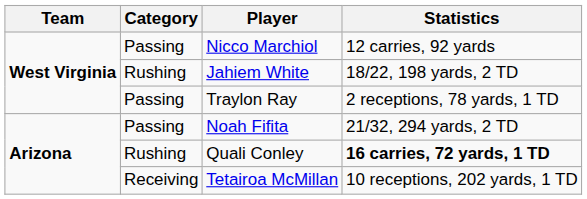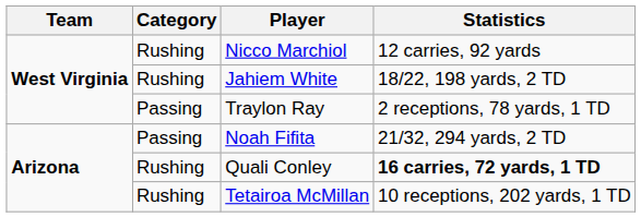Nicco Marchiol | Category: Passing -> Rushing
Tetairoa McMillan | Category: Receiving -> Rushing
